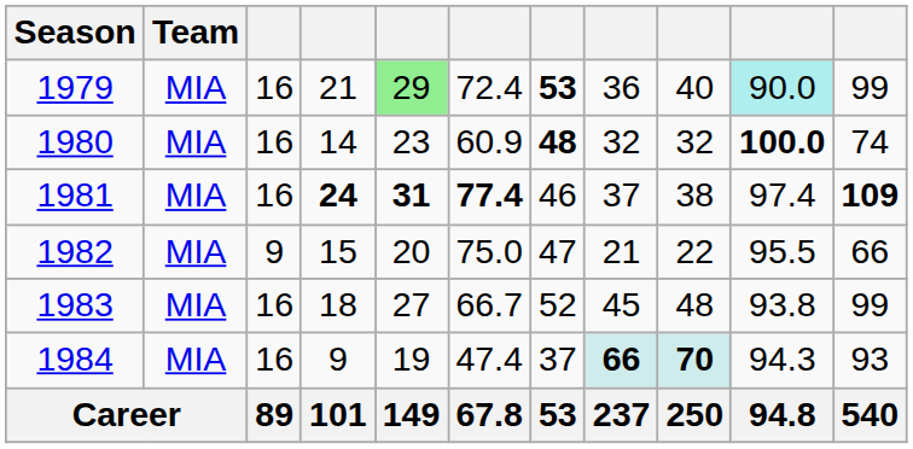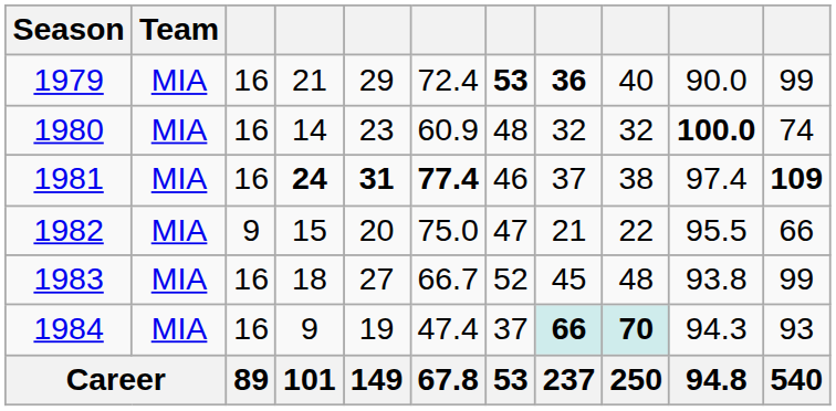1979 | column 5: lightgreen background -> no background
1979 | column 8: normal -> bold
1979 | column 10: paleturquoise background -> no background
1980 | column 7: bold -> normal
